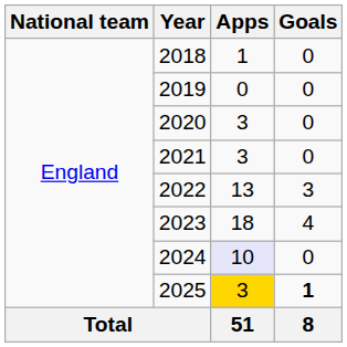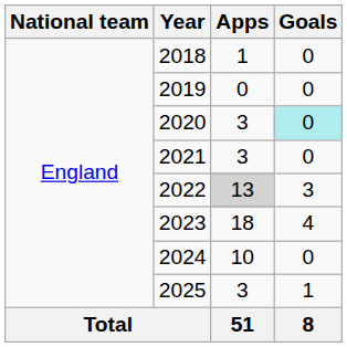2020 | Goals: no background -> paleturquoise background
2022 | Apps: no background -> lightgrey background
2024 | Apps: lavender background -> no background
2025 | Apps: gold background -> no background
2025 | Goals: bold -> normal
